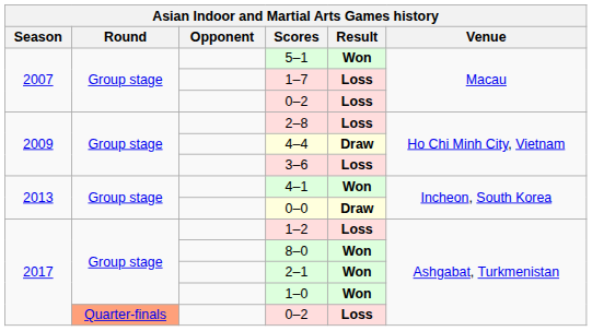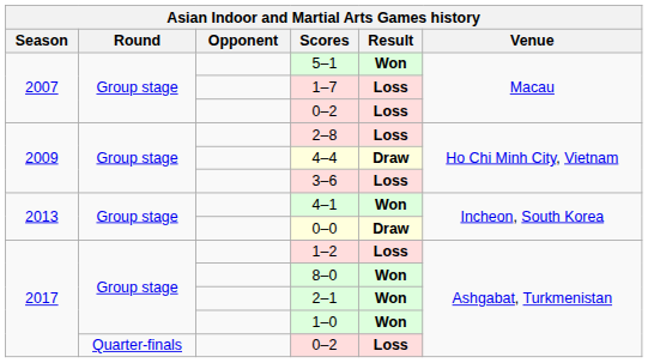2017 / 0–2 | Round: lightsalmon background -> no background
